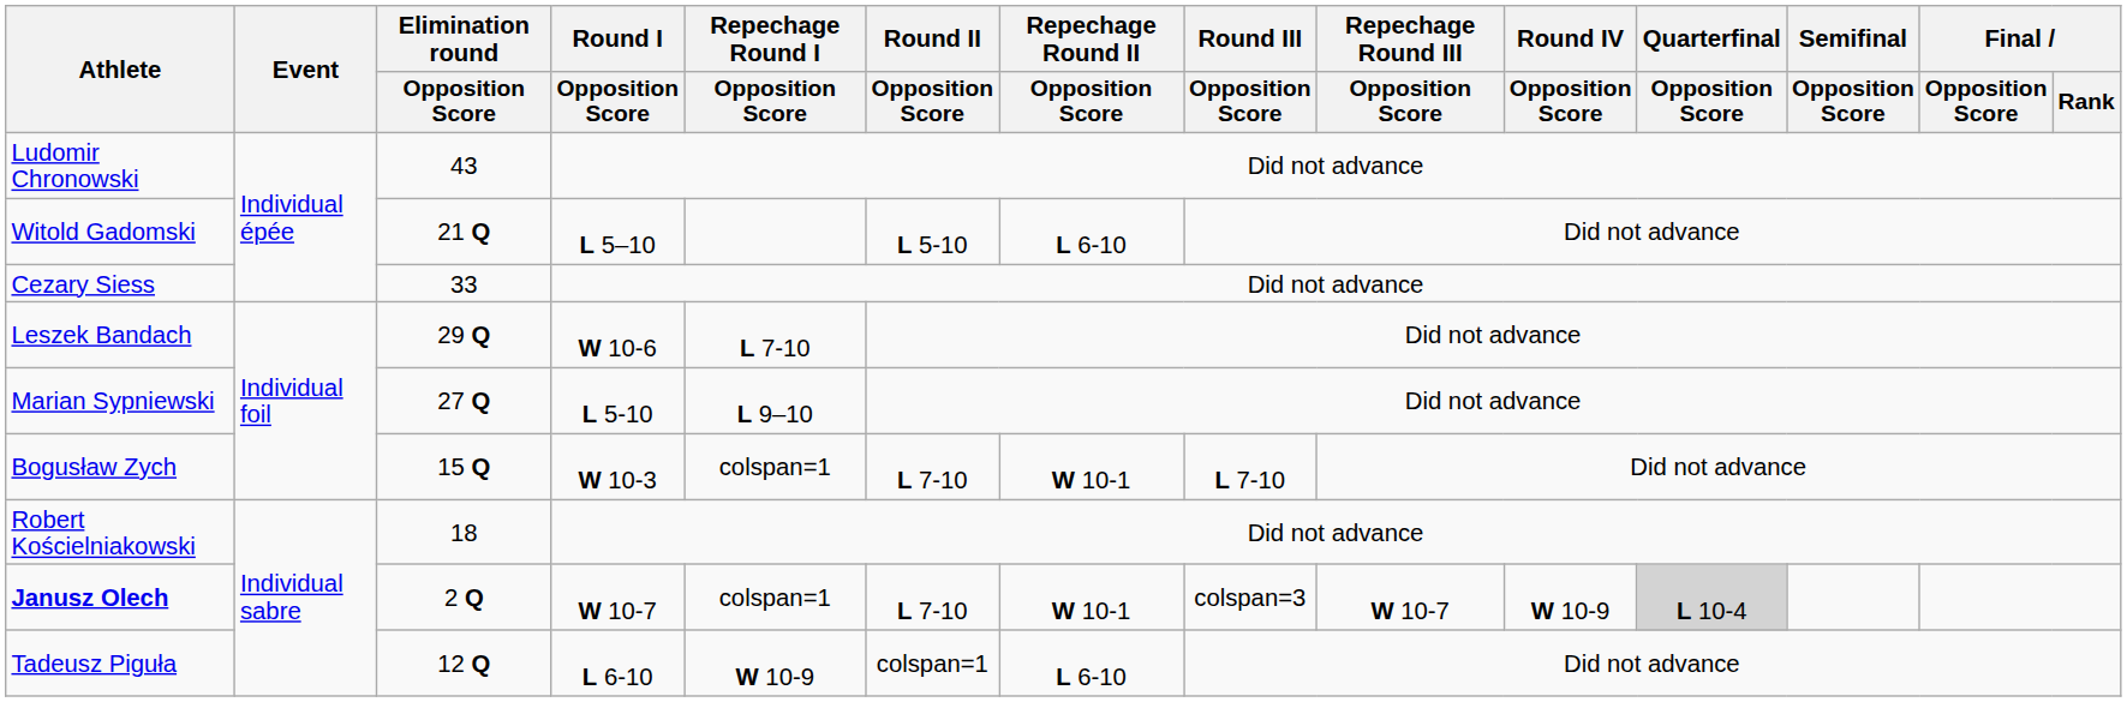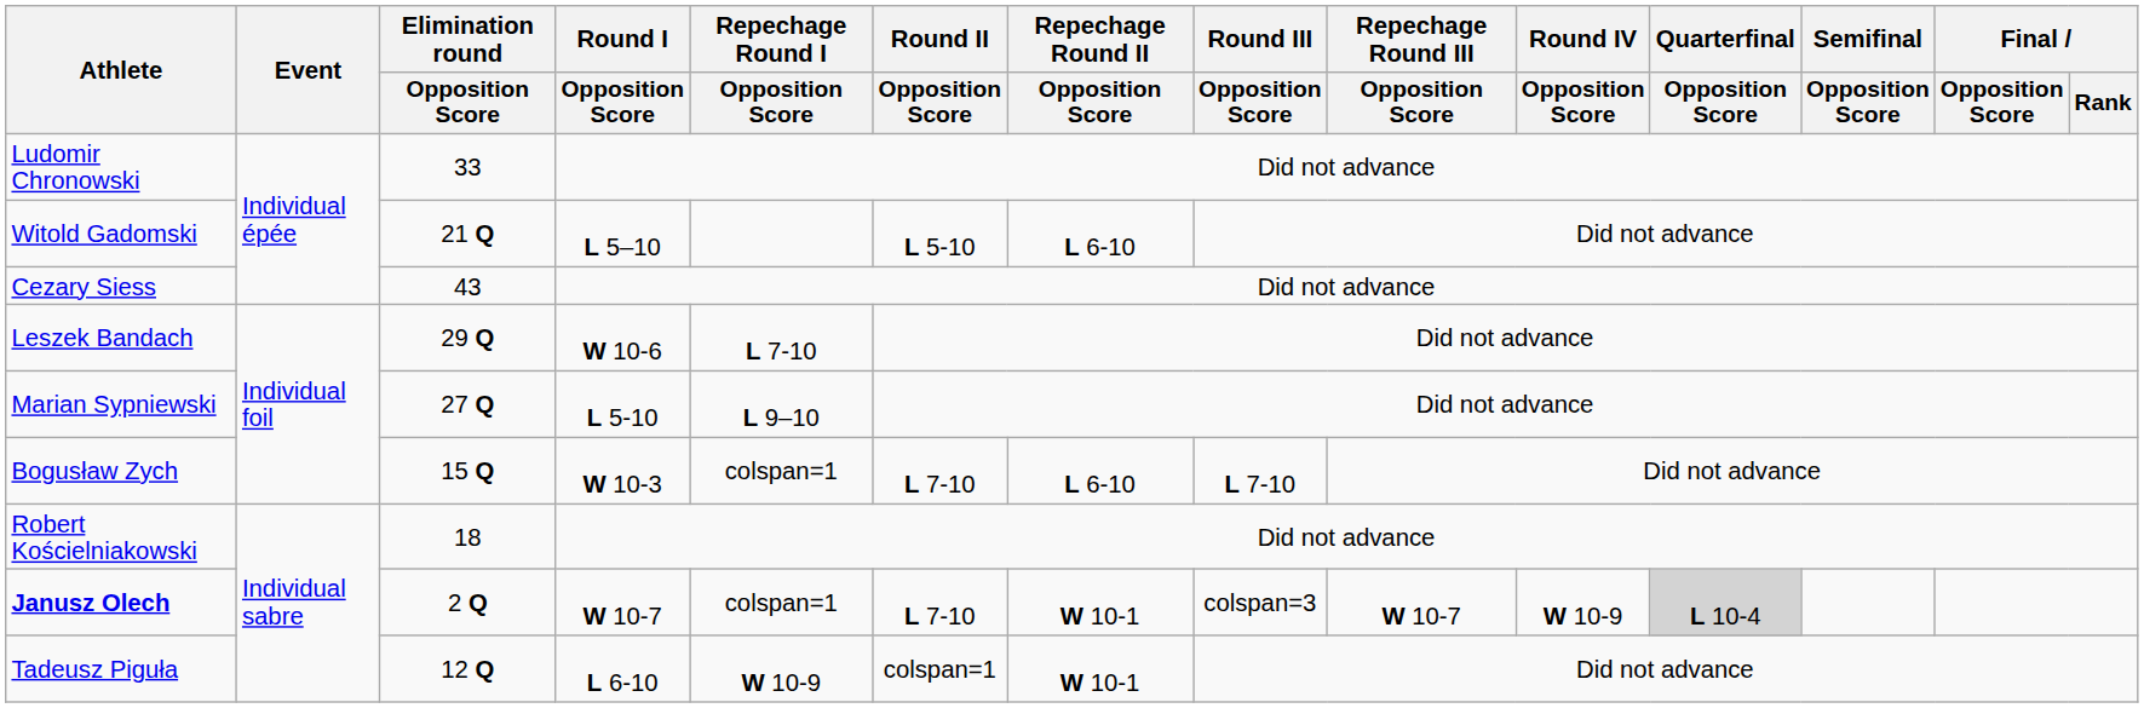Ludomir Chronowski | Elimination round / Opposition Score: 43 -> 33
Cezary Siess | Elimination round / Opposition Score: 33 -> 43
Bogusław Zych | Repechage Round II / Opposition Score: W 10-1 -> L 6-10
Tadeusz Piguła | Repechage Round II / Opposition Score: L 6-10 -> W 10-1
